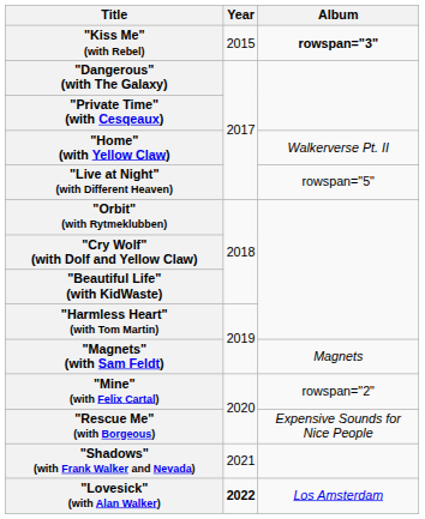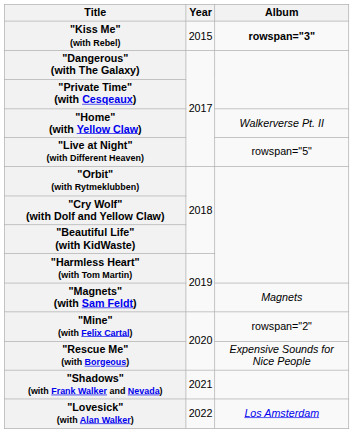"Lovesick" (with Alan Walker) | Year: bold -> normal
